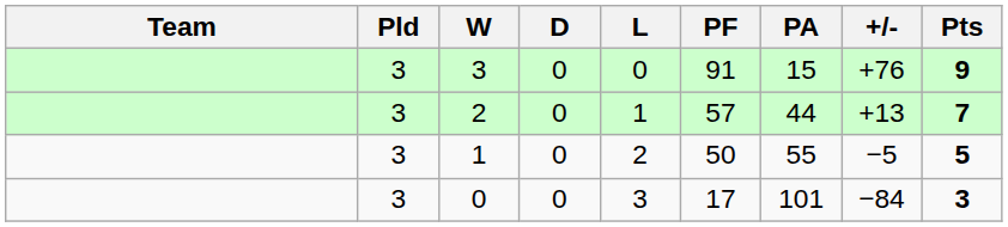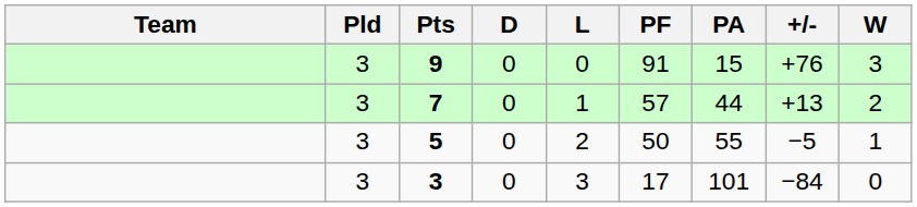columns swapped: W <-> Pts
